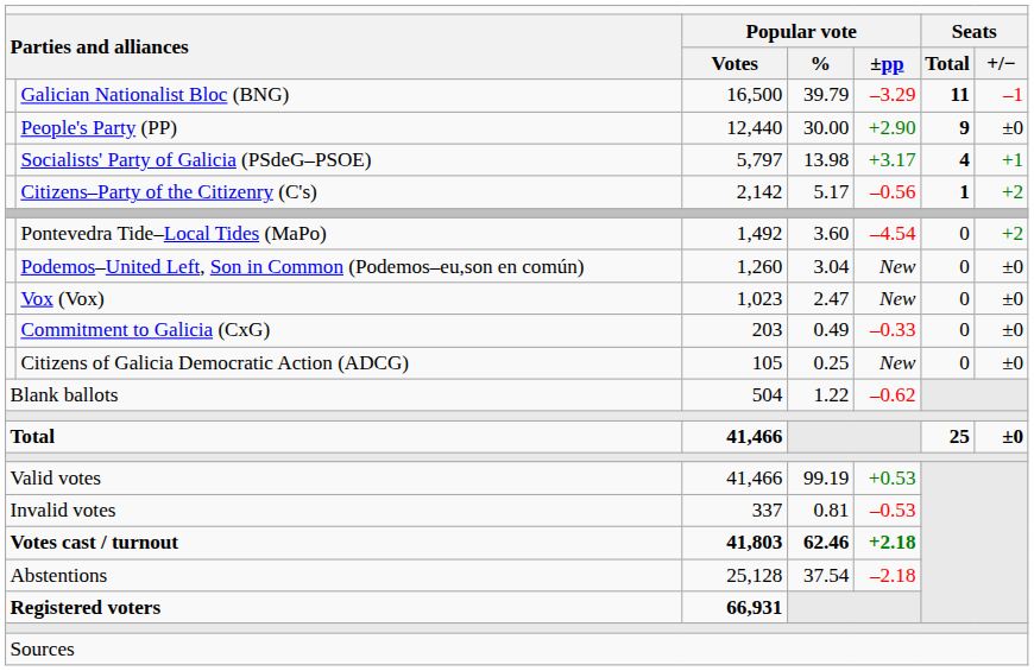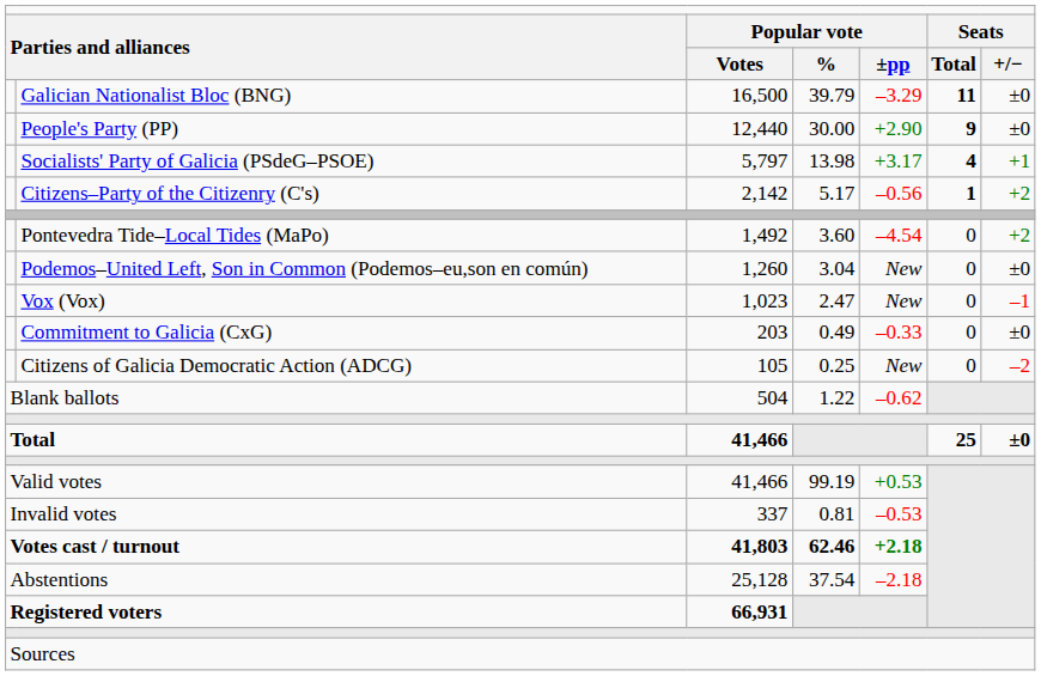Galician Nationalist Bloc (BNG) | column 7: –1 -> ±0
Vox (Vox) | column 7: ±0 -> –1
Citizens of Galicia Democratic Action (ADCG) | column 7: ±0 -> –2
